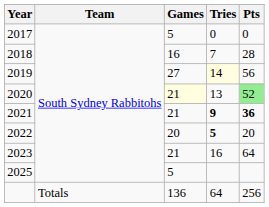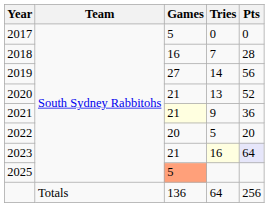2019 | Tries: lightyellow background -> no background
2020 | Games: lightyellow background -> no background
2020 | Pts: lightgreen background -> no background
2021 | Games: no background -> lightyellow background
2021 | Tries: bold -> normal
2021 | Pts: bold -> normal
2022 | Tries: bold -> normal
2023 | Tries: no background -> lightyellow background
2023 | Pts: no background -> lavender background
2025 | Games: no background -> lightsalmon background
